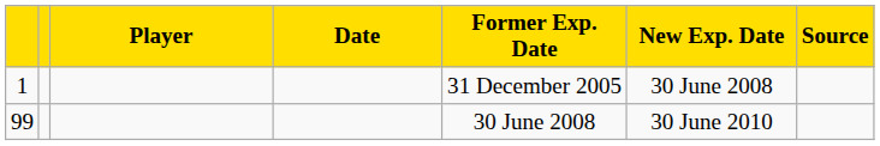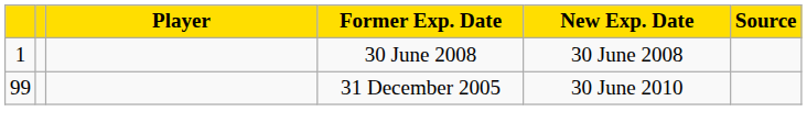- column: Date
1 | Former Exp. Date: 31 December 2005 -> 30 June 2008
99 | Former Exp. Date: 30 June 2008 -> 31 December 2005
